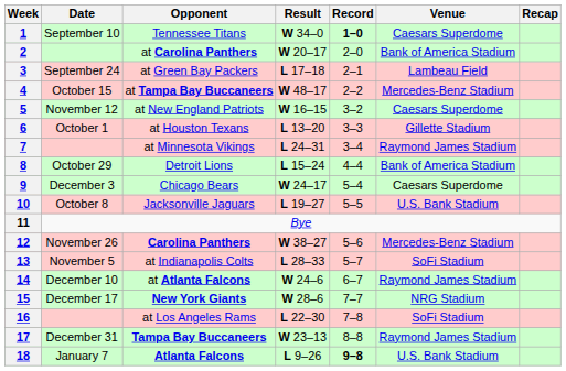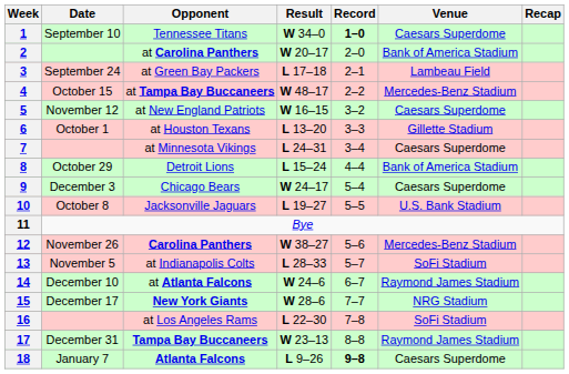7 | Venue: Raymond James Stadium -> Caesars Superdome
18 | Venue: U.S. Bank Stadium -> Caesars Superdome
